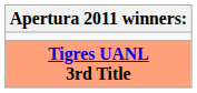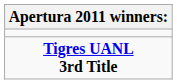row 3 | column 1: lightsalmon background -> no background
